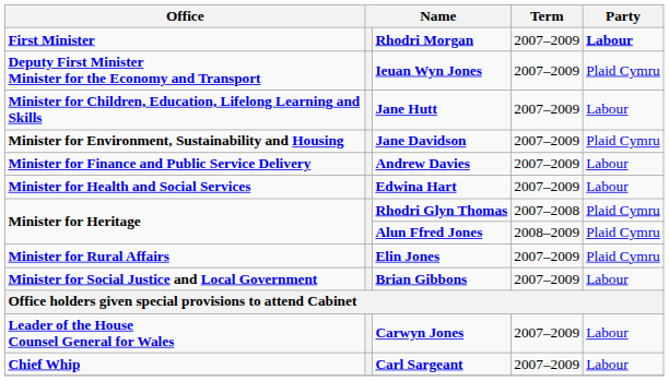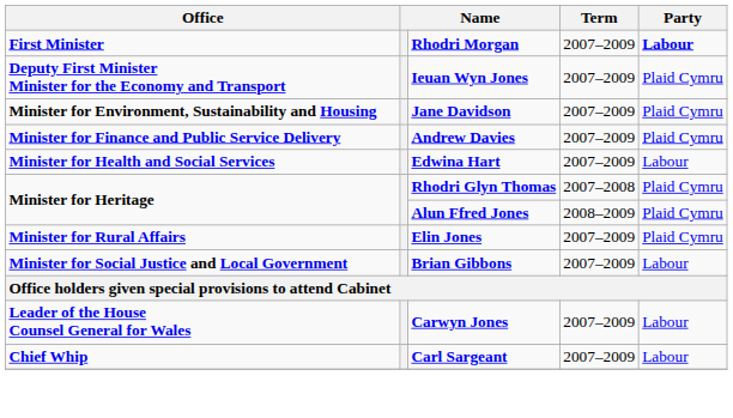- row: Minister for Children, Education, Lifelong Learning and Skills | Jane Hutt | 2007–2009 | Labour
Andrew Davies | Party: Labour -> Plaid Cymru
